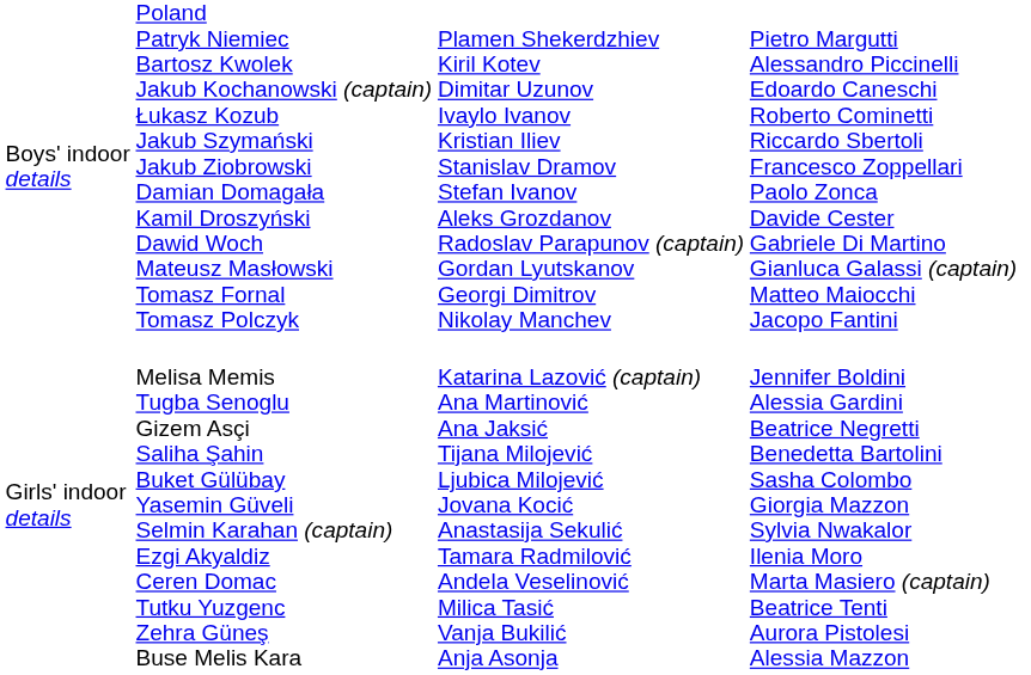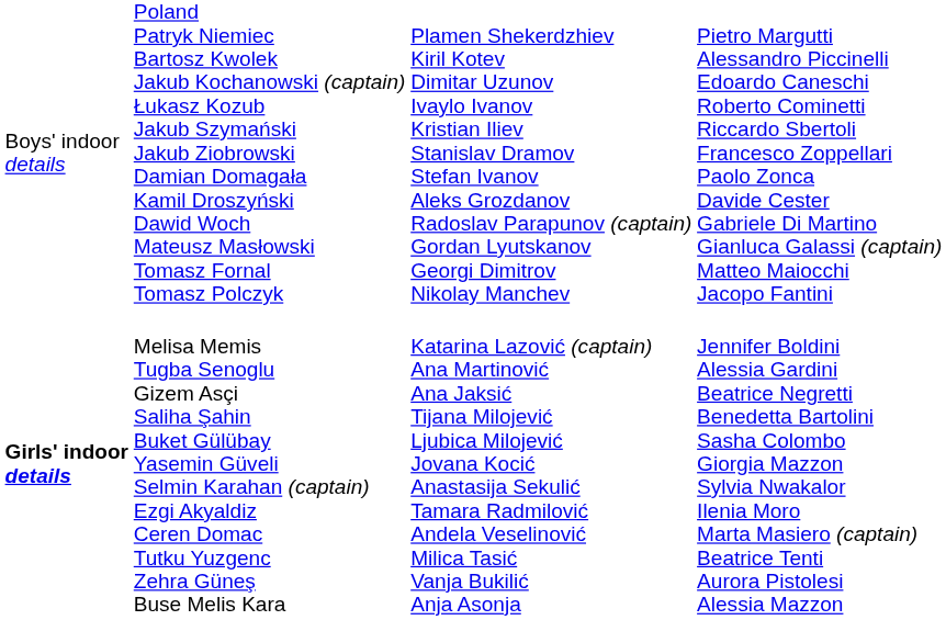Girls' indoor details | column 1: normal -> bold
